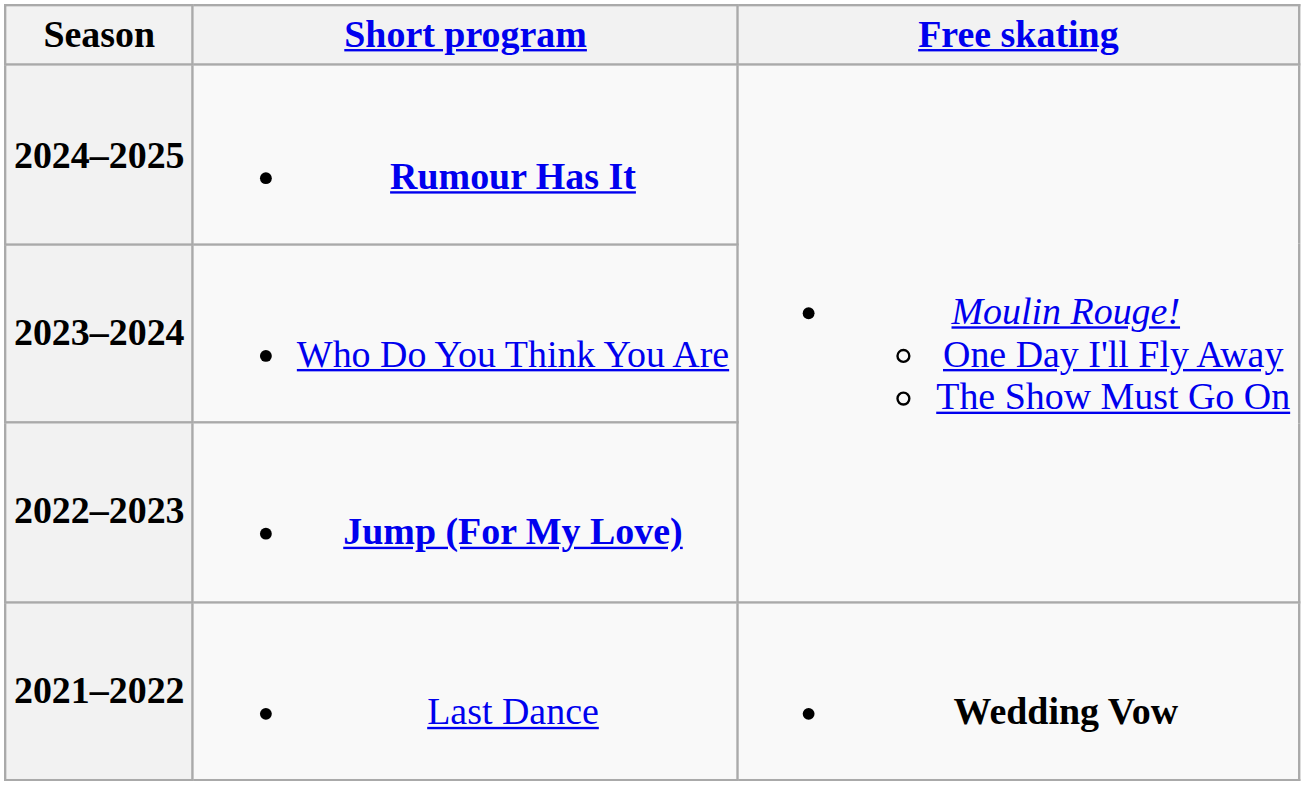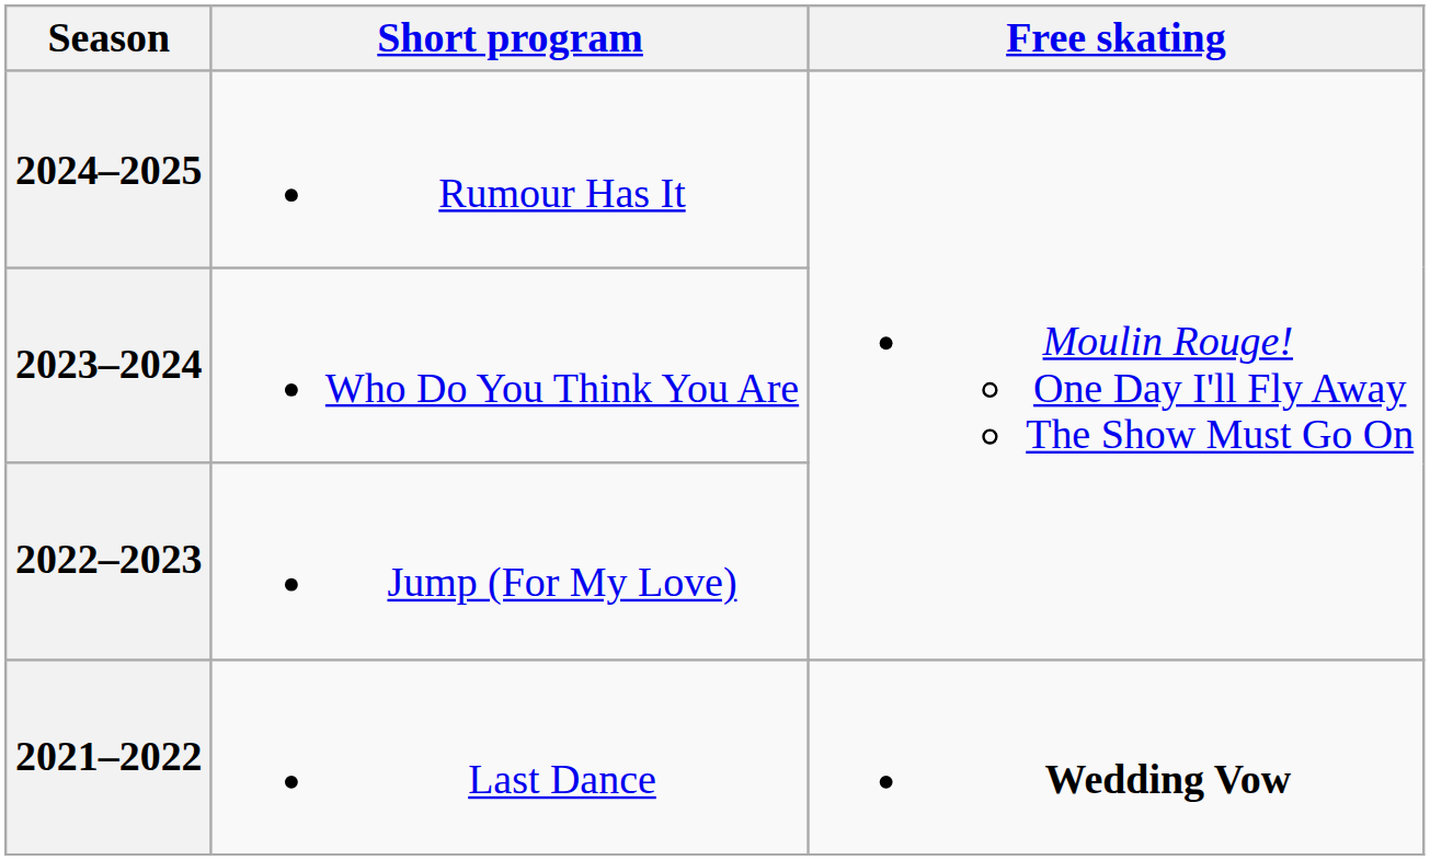2024–2025 | Short program: bold -> normal
2022–2023 | Short program: bold -> normal
